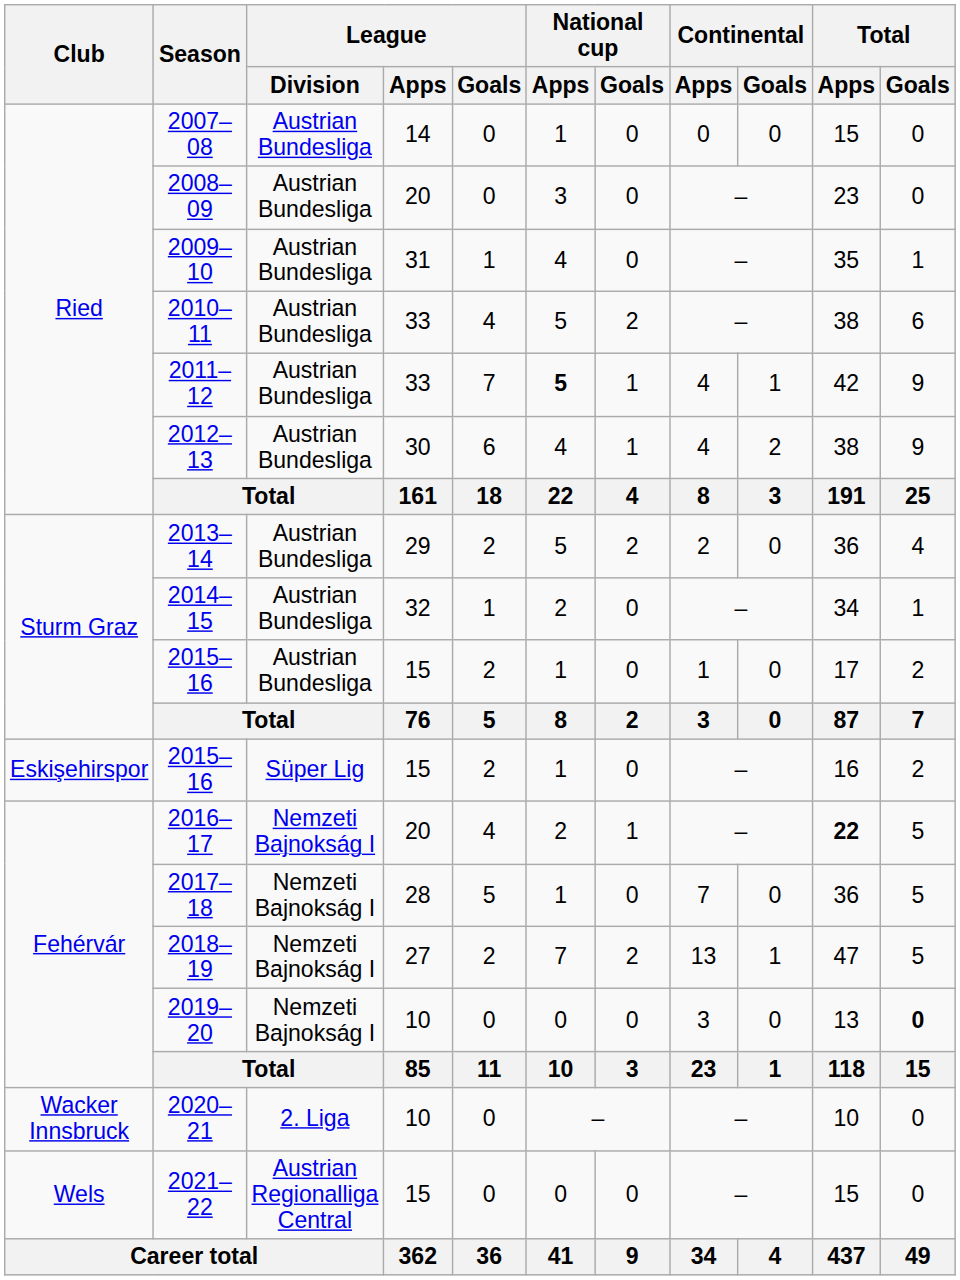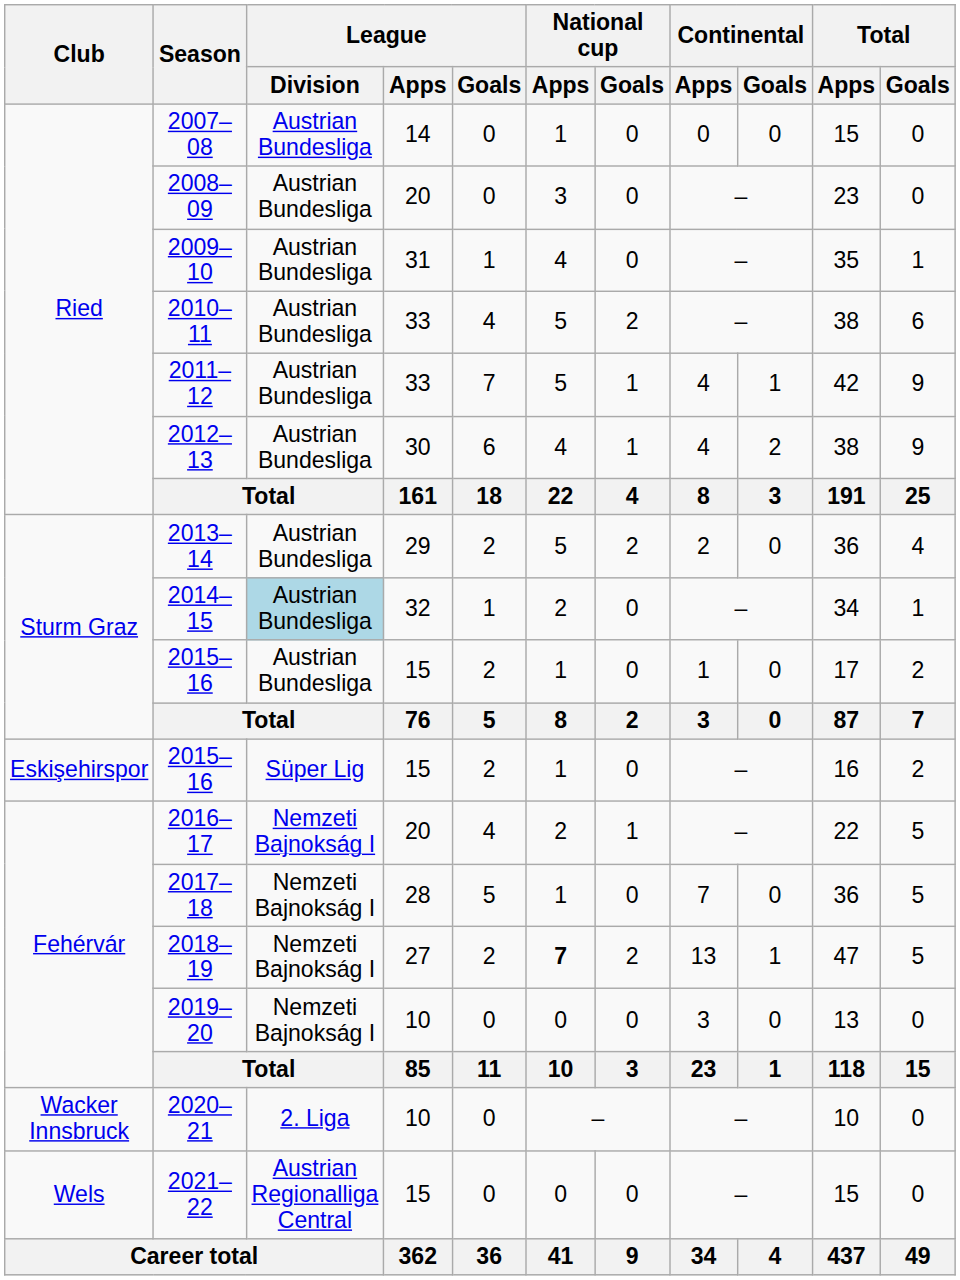2011–12 | National cup / Apps: bold -> normal
2014–15 | League / Division: no background -> lightblue background
2016–17 | Total / Apps: bold -> normal
2018–19 | National cup / Apps: normal -> bold
2019–20 | Total / Goals: bold -> normal
